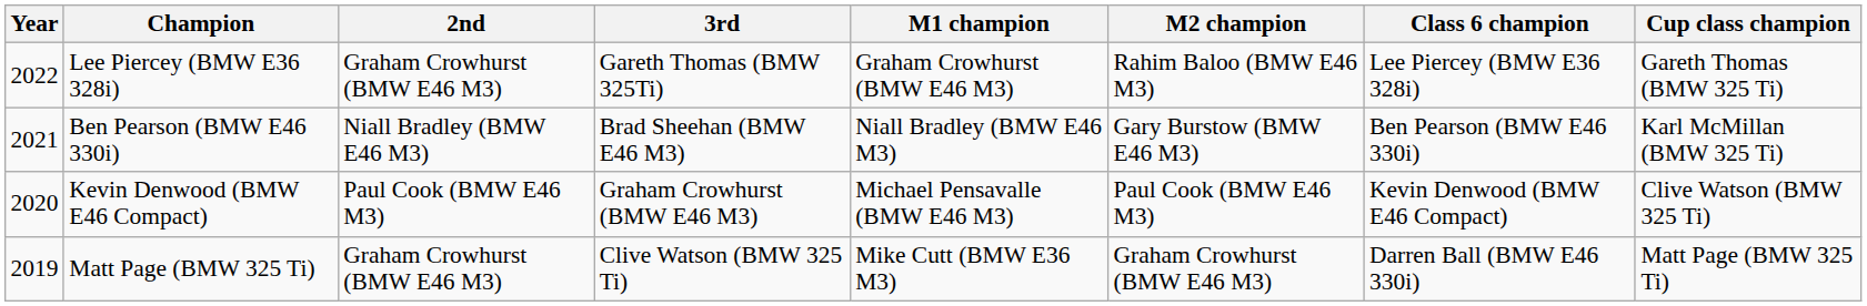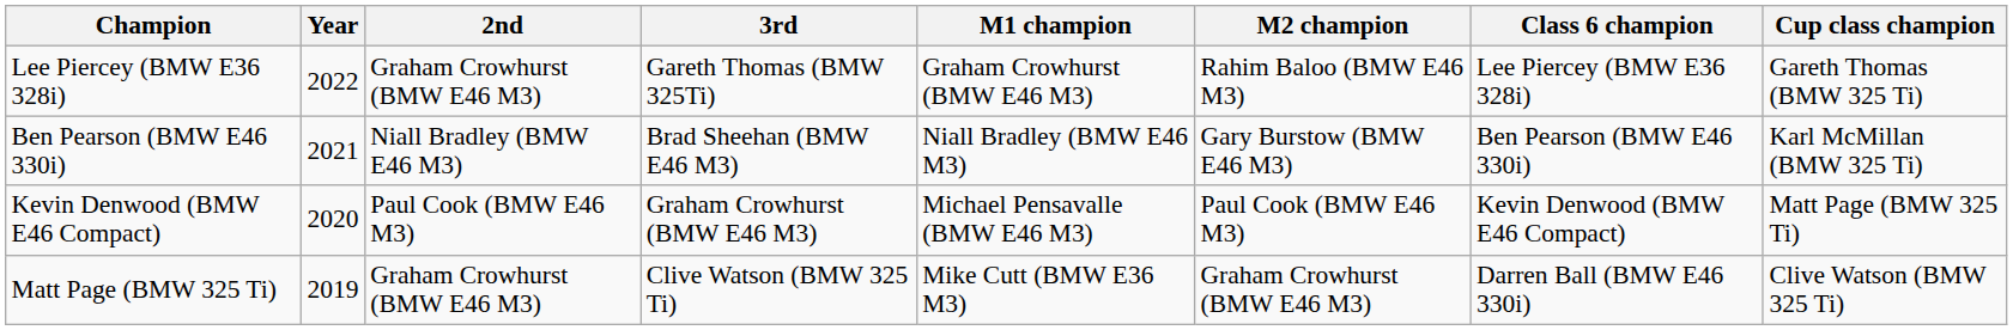columns swapped: Year <-> Champion
row 4 | Cup class champion: Clive Watson (BMW 325 Ti) -> Matt Page (BMW 325 Ti)
row 5 | Cup class champion: Matt Page (BMW 325 Ti) -> Clive Watson (BMW 325 Ti)
